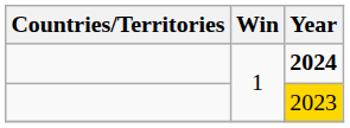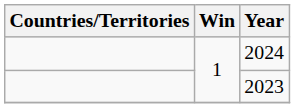2024 | Year: bold -> normal
2023 | Year: gold background -> no background
